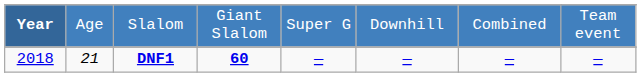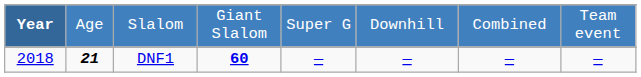2018 | column 2: normal -> bold
2018 | column 3: bold -> normal
